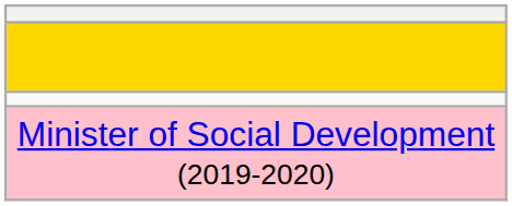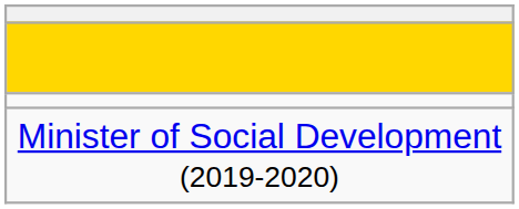row 4 | column 1: pink background -> no background
